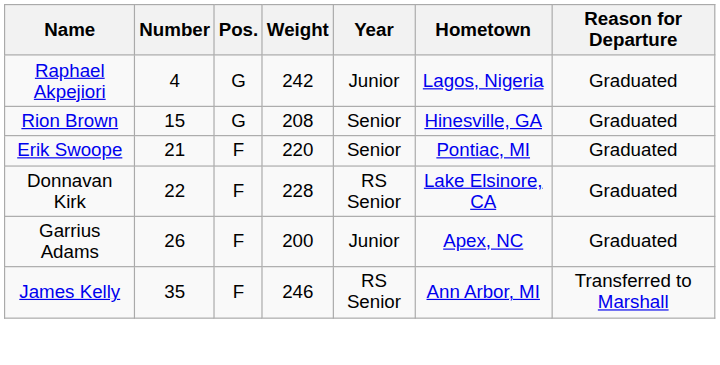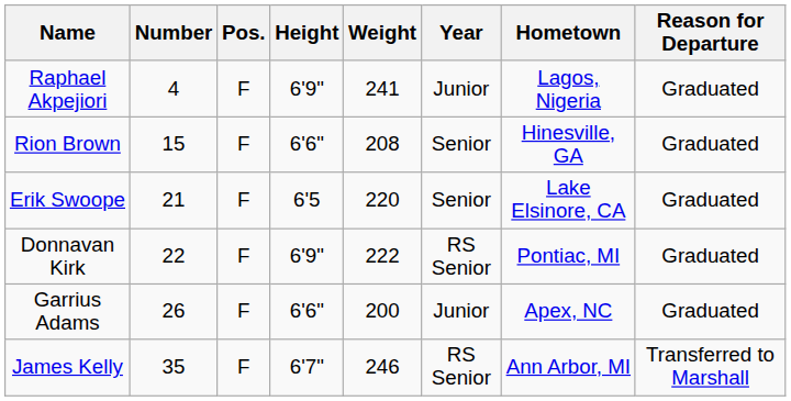+ column: Height | 6'9" | 6'6" | 6'5 | 6'9" | 6'6" | 6'7"
Raphael Akpejiori | Pos.: G -> F
Raphael Akpejiori | Weight: 242 -> 241
Rion Brown | Pos.: G -> F
Erik Swoope | Hometown: Pontiac, MI -> Lake Elsinore, CA
Donnavan Kirk | Weight: 228 -> 222
Donnavan Kirk | Hometown: Lake Elsinore, CA -> Pontiac, MI
